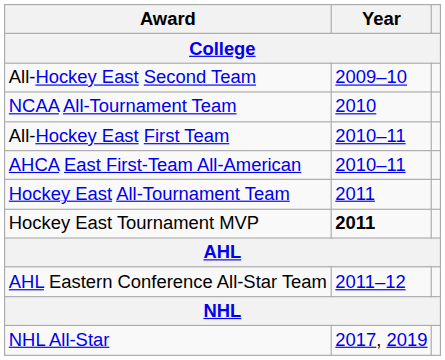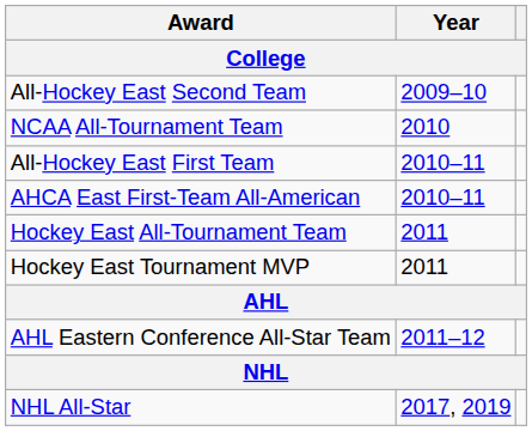Hockey East Tournament MVP | Year: bold -> normal
